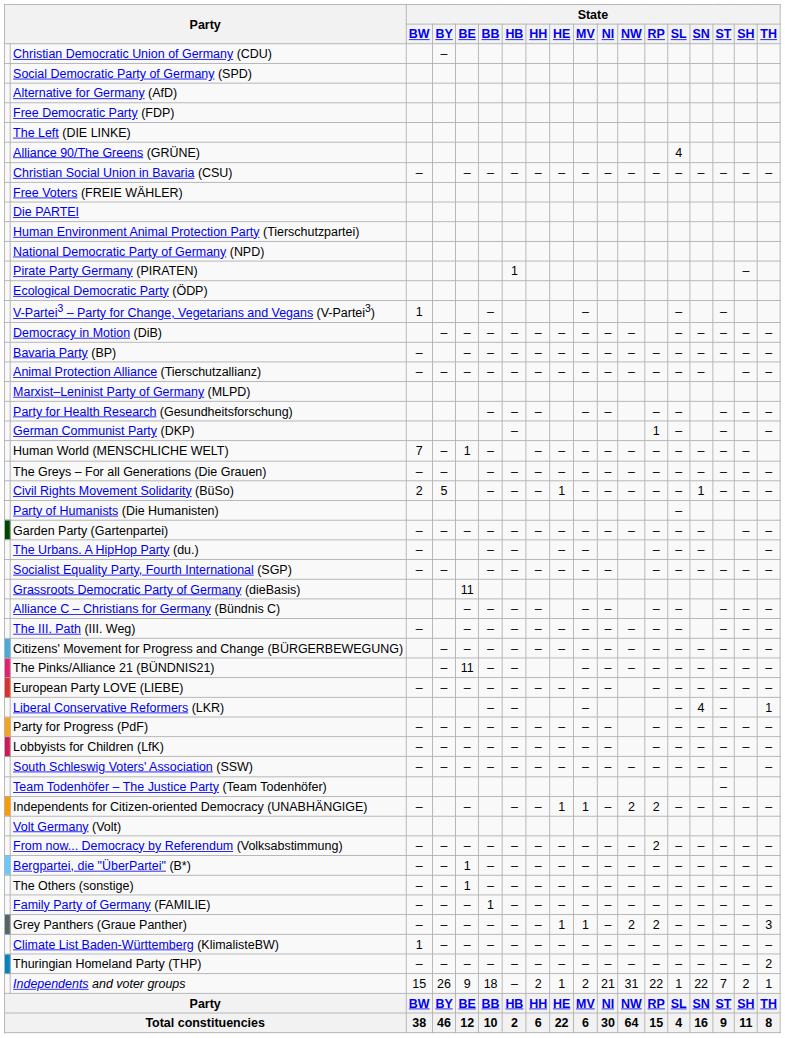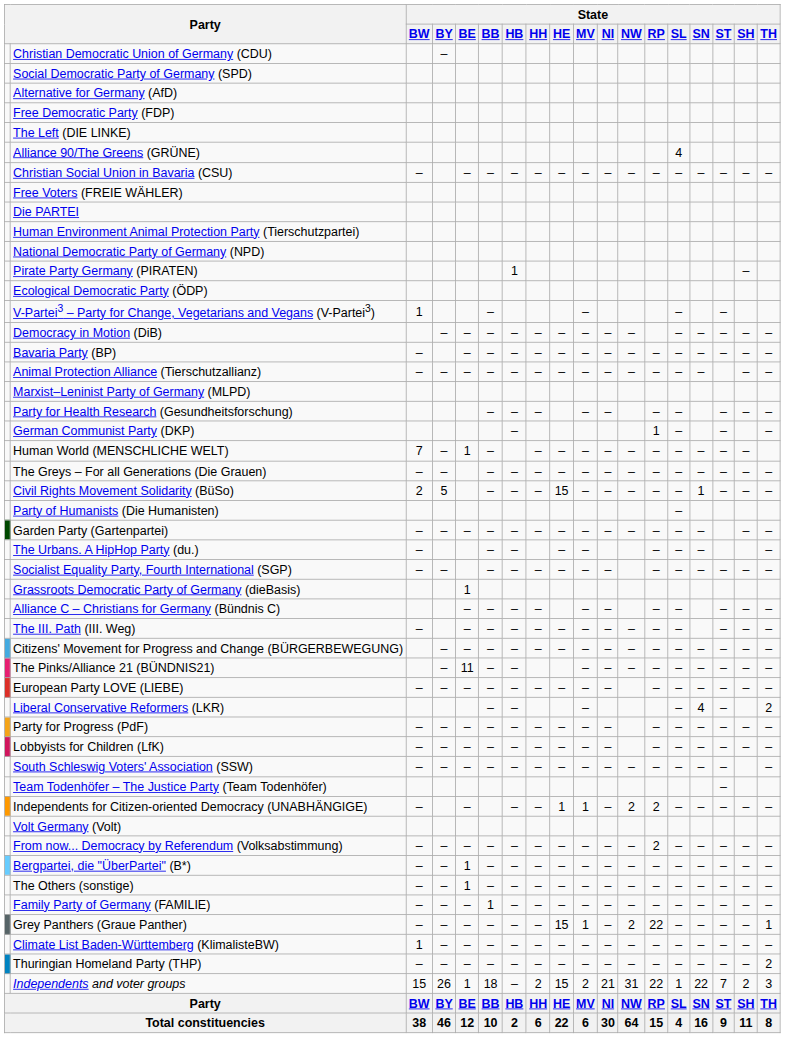Civil Rights Movement Solidarity (BüSo) | State / HE: 1 -> 15
Grassroots Democratic Party of Germany (dieBasis) | State / BE: 11 -> 1
Liberal Conservative Reformers (LKR) | State / TH: 1 -> 2
Grey Panthers (Graue Panther) | State / HE: 1 -> 15
Grey Panthers (Graue Panther) | State / RP: 2 -> 22
Grey Panthers (Graue Panther) | State / TH: 3 -> 1
Independents and voter groups | State / BE: 9 -> 1
Independents and voter groups | State / HE: 1 -> 15
Independents and voter groups | State / TH: 1 -> 3
